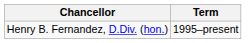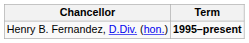Henry B. Fernandez, D.Div. (hon.) | Term: normal -> bold
